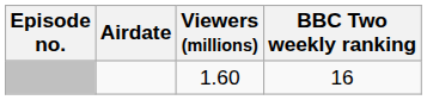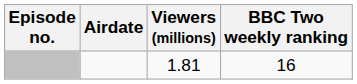row 2 | Viewers (millions): 1.60 -> 1.81
